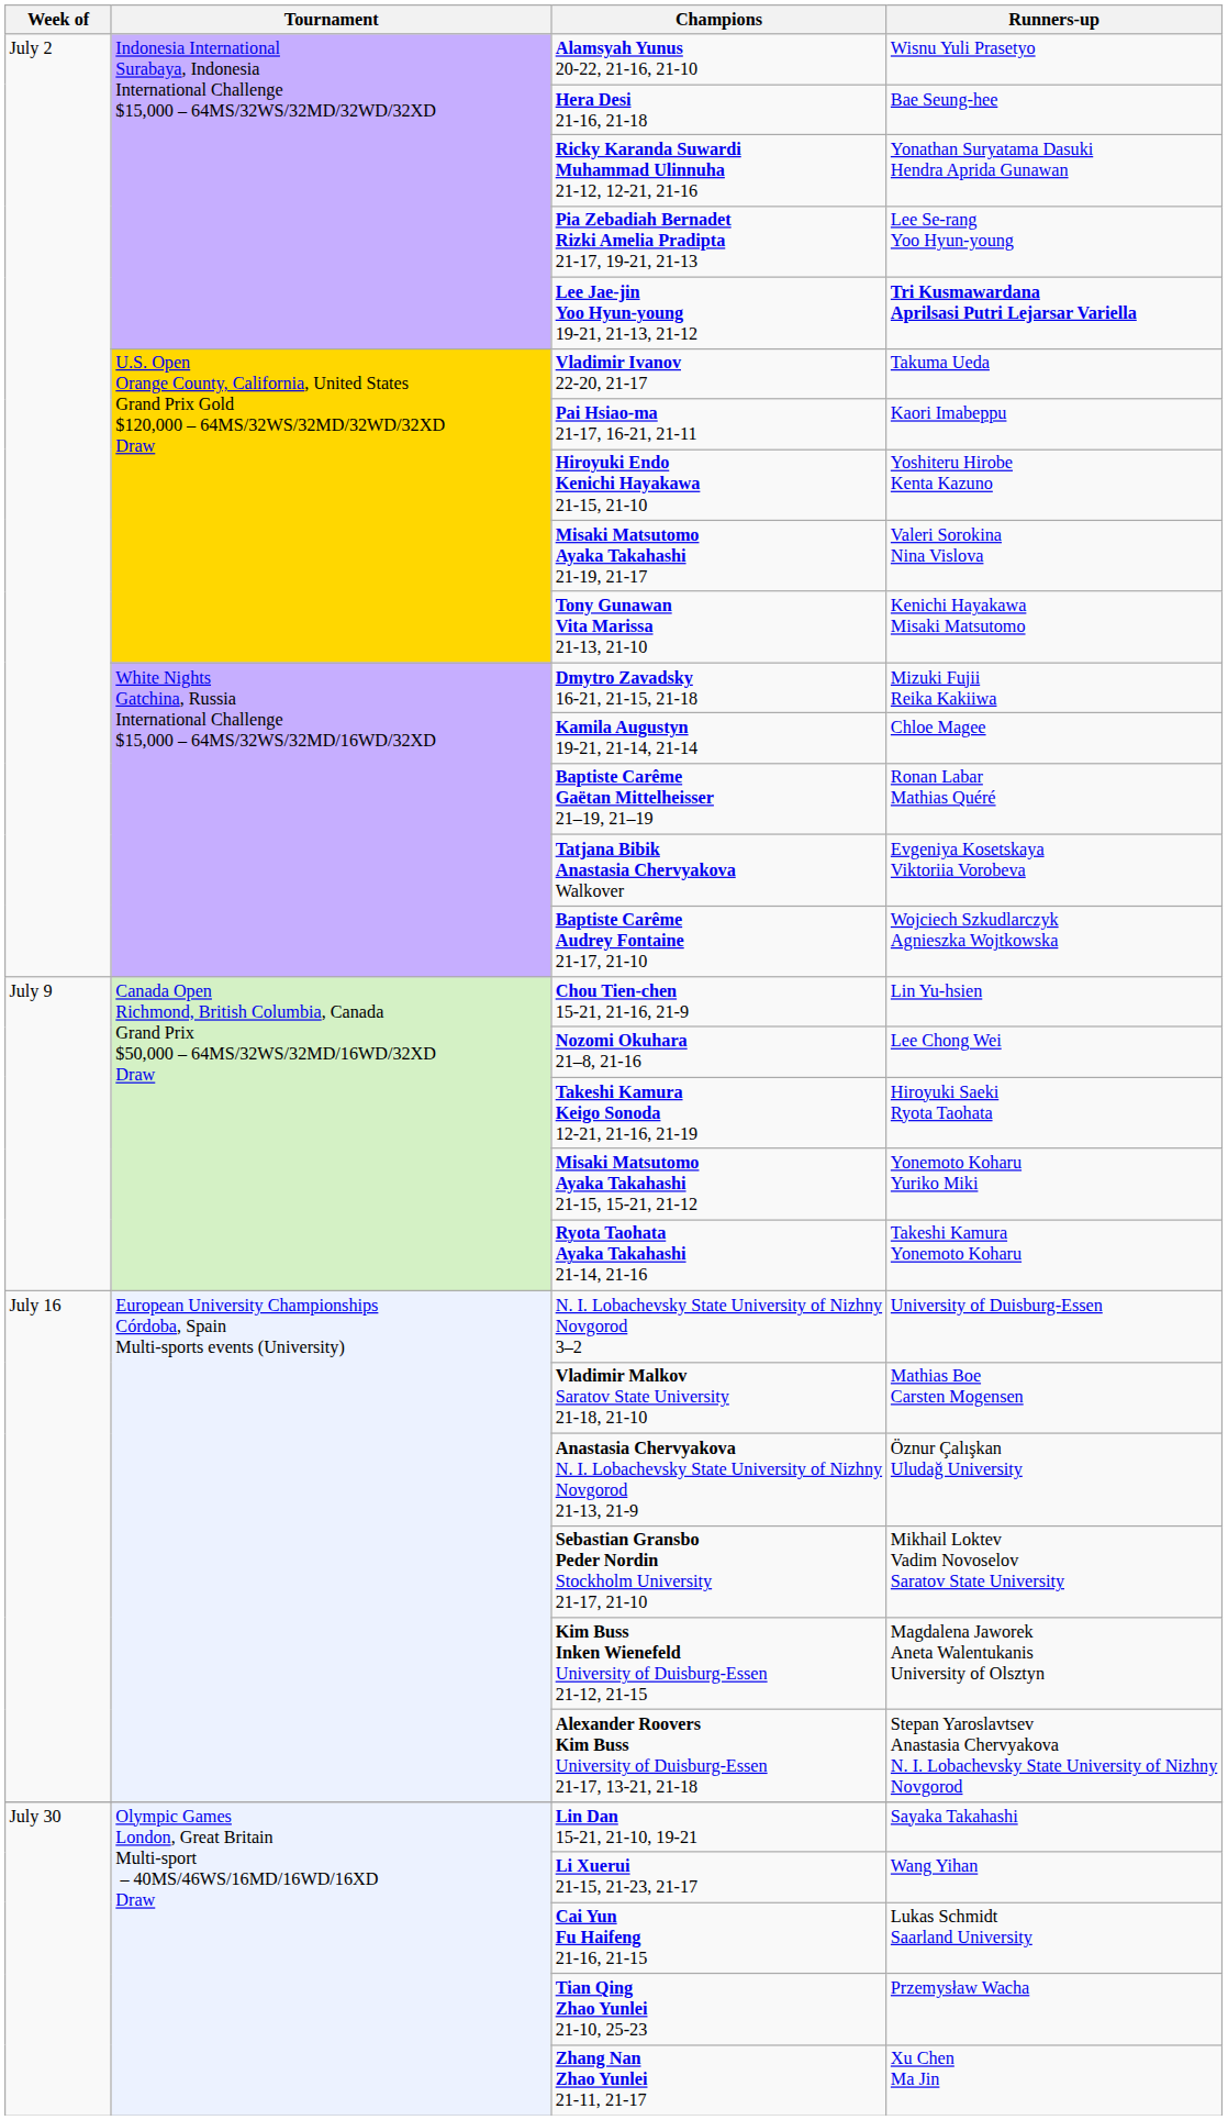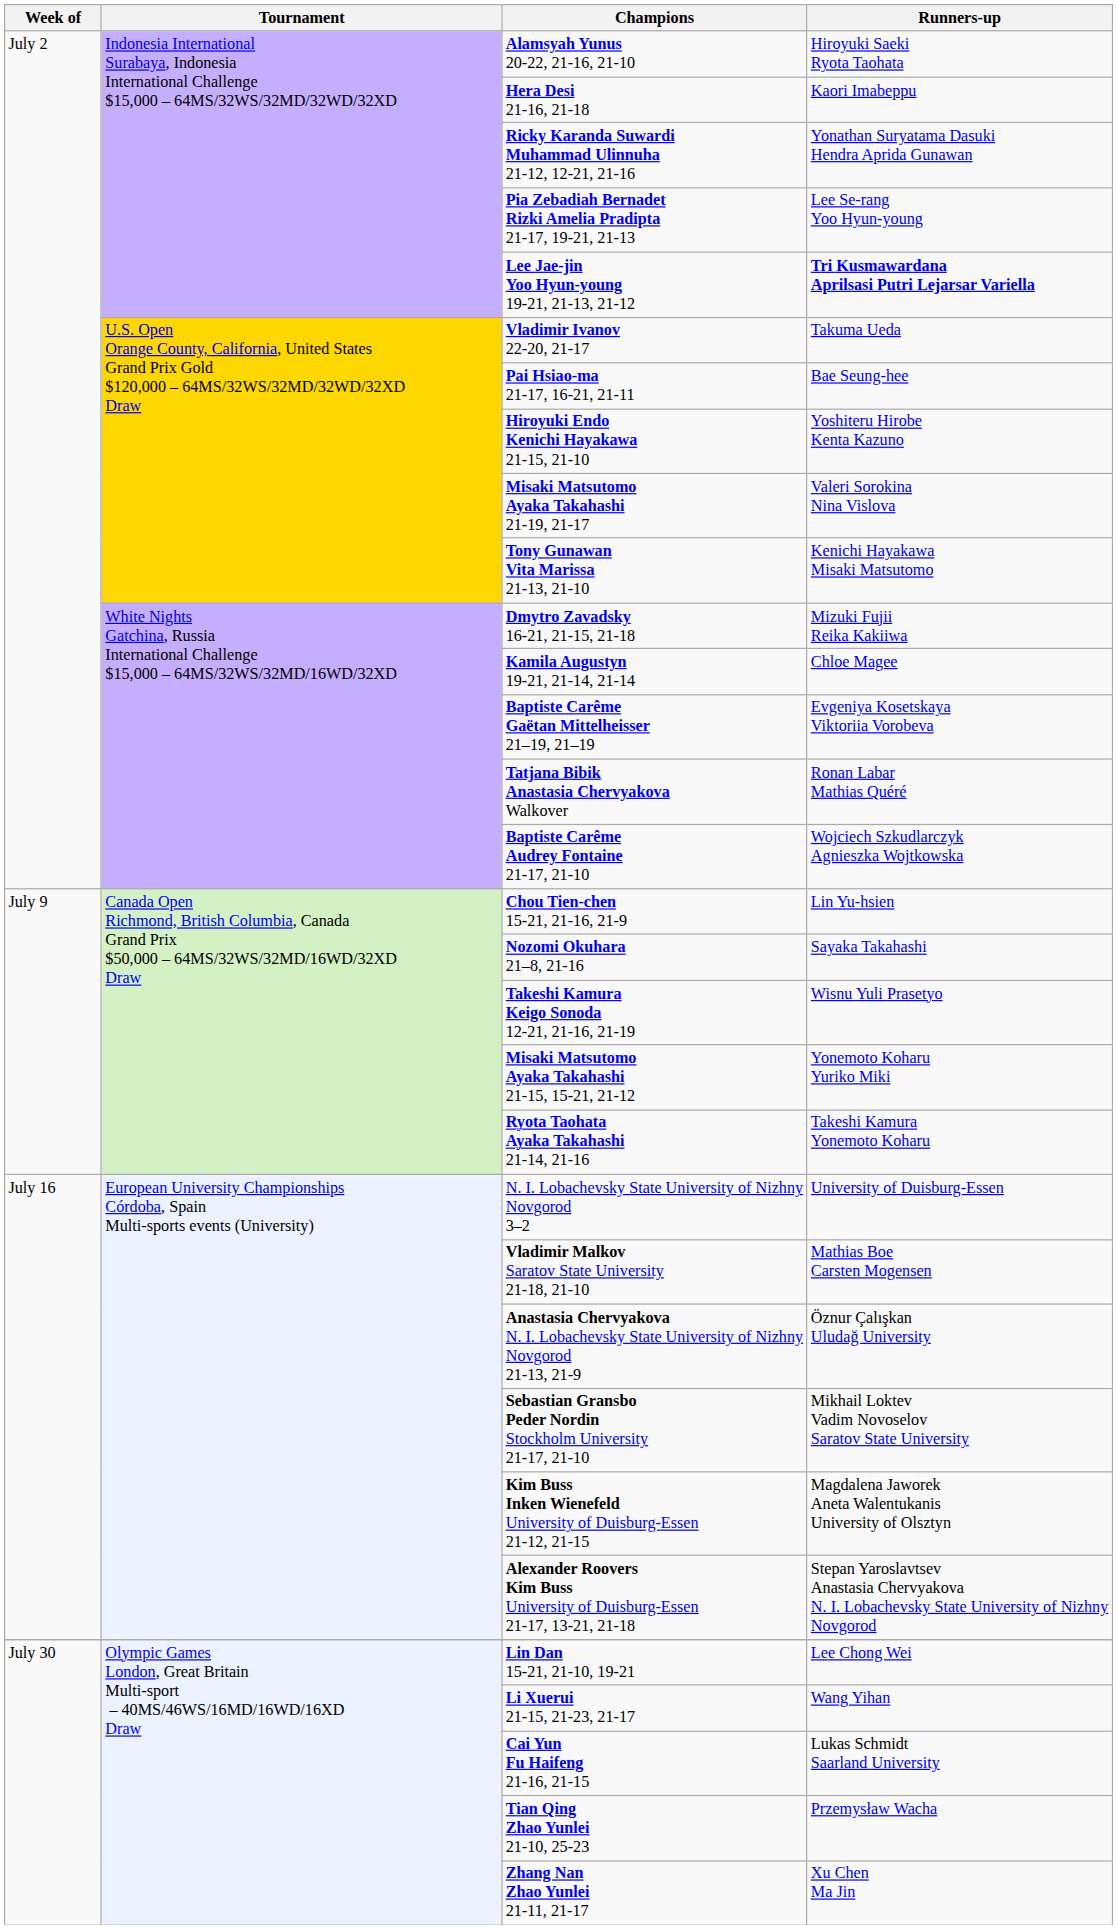Alamsyah Yunus 20-22, 21-16, 21-10 | Runners-up: Wisnu Yuli Prasetyo -> Hiroyuki Saeki Ryota Taohata
Hera Desi 21-16, 21-18 | Runners-up: Bae Seung-hee -> Kaori Imabeppu
Pai Hsiao-ma 21-17, 16-21, 21-11 | Runners-up: Kaori Imabeppu -> Bae Seung-hee
Baptiste Carême Gaëtan Mittelheisser 21–19, 21–19 | Runners-up: Ronan Labar Mathias Quéré -> Evgeniya Kosetskaya Viktoriia Vorobeva
Tatjana Bibik Anastasia Chervyakova Walkover | Runners-up: Evgeniya Kosetskaya Viktoriia Vorobeva -> Ronan Labar Mathias Quéré
Nozomi Okuhara 21–8, 21-16 | Runners-up: Lee Chong Wei -> Sayaka Takahashi
Takeshi Kamura Keigo Sonoda 12-21, 21-16, 21-19 | Runners-up: Hiroyuki Saeki Ryota Taohata -> Wisnu Yuli Prasetyo
Lin Dan 15-21, 21-10, 19-21 | Runners-up: Sayaka Takahashi -> Lee Chong Wei
